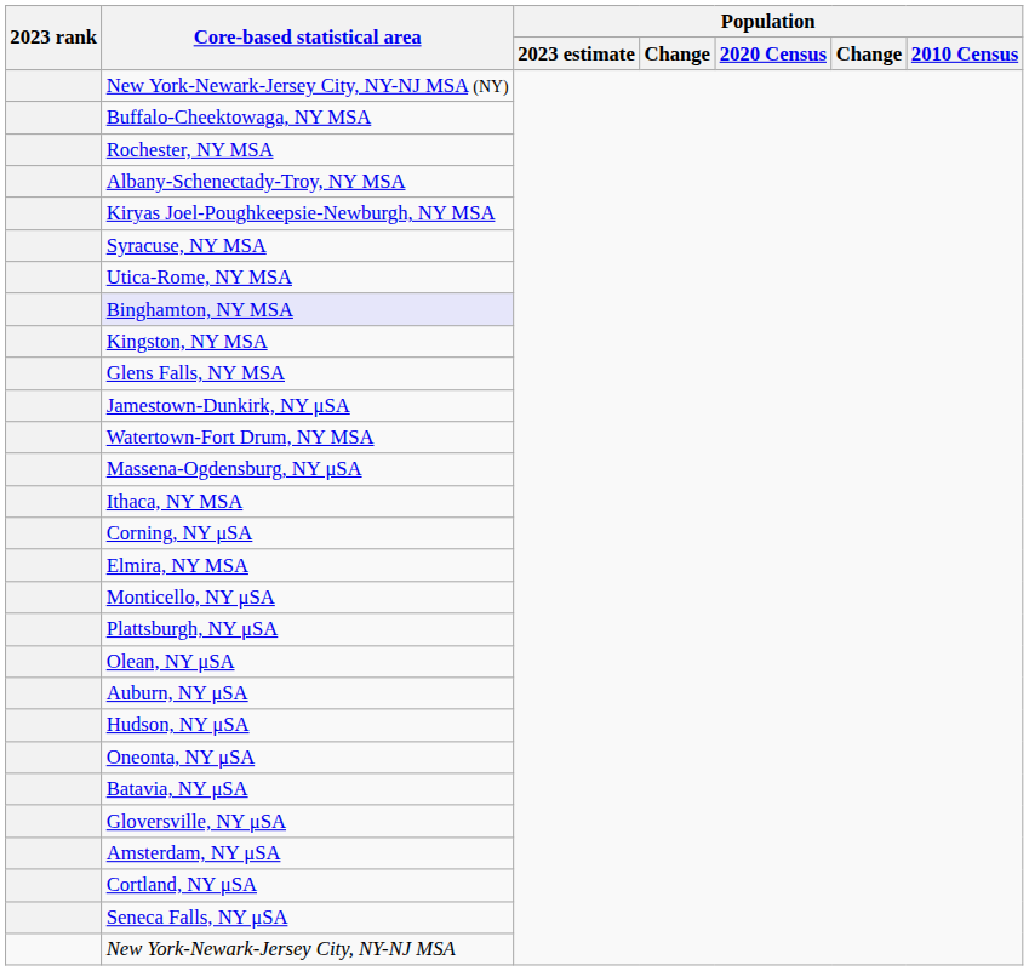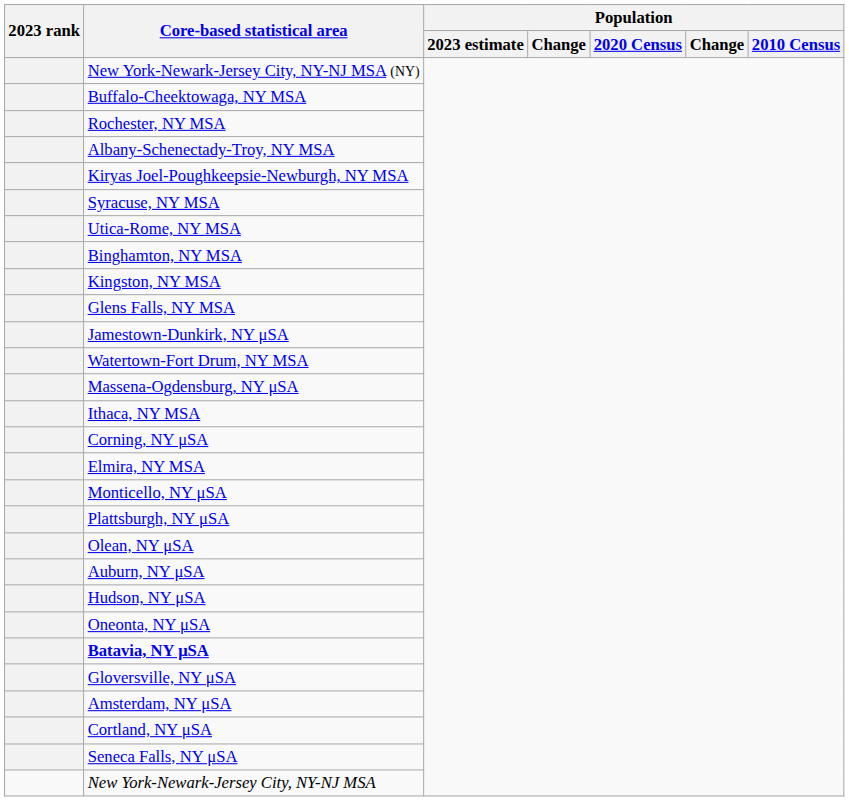Binghamton, NY MSA | Core-based statistical area: lavender background -> no background
Batavia, NY μSA | Core-based statistical area: normal -> bold
